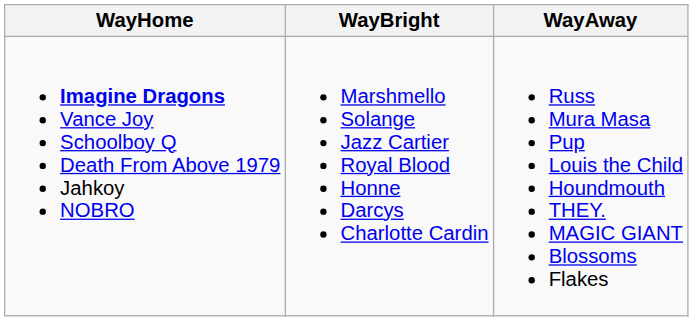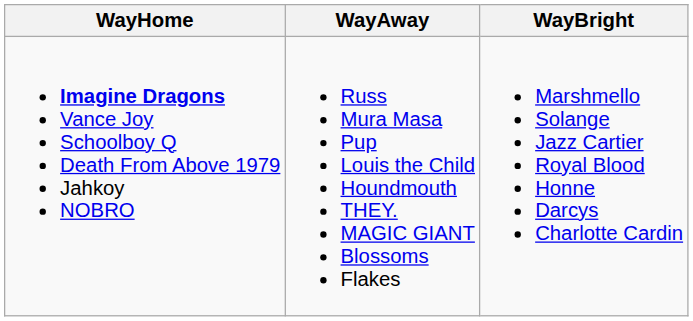columns swapped: WayBright <-> WayAway
